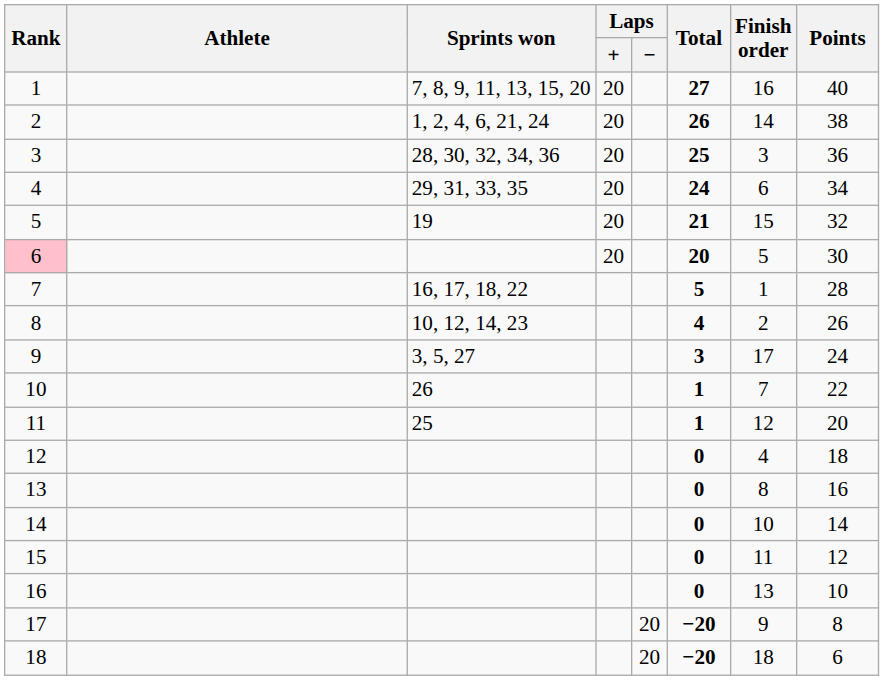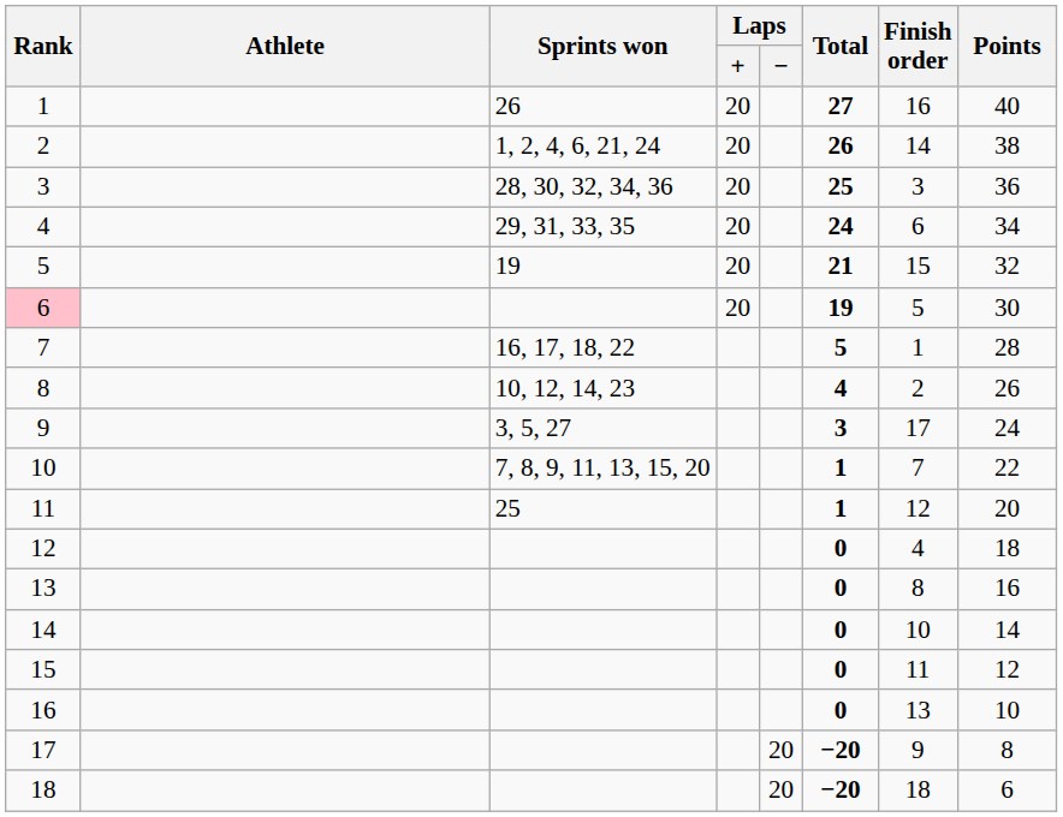row 3 | Sprints won: 7, 8, 9, 11, 13, 15, 20 -> 26
row 8 | Total: 20 -> 19
row 12 | Sprints won: 26 -> 7, 8, 9, 11, 13, 15, 20
